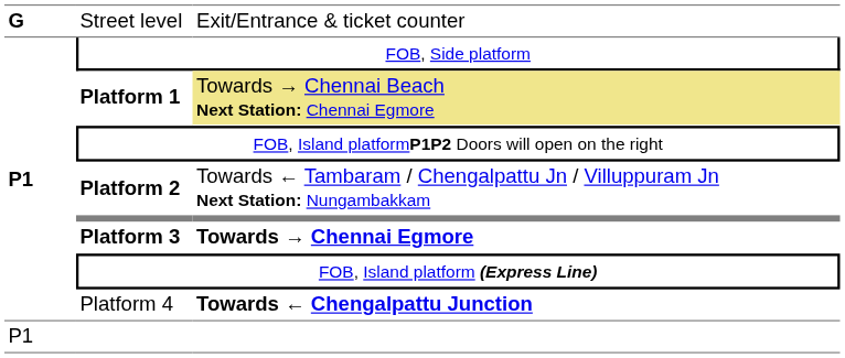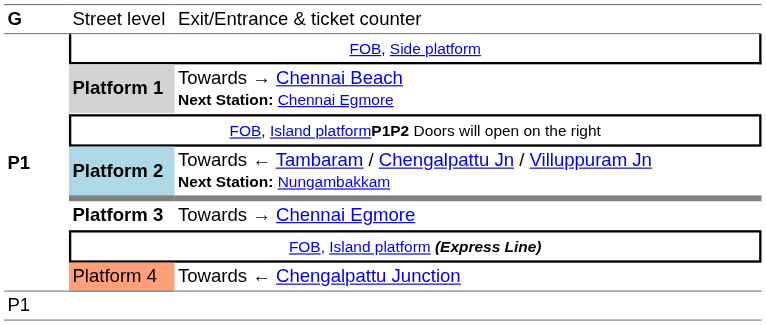Platform 1 | column 2: no background -> lightgrey background
Platform 1 | column 3: khaki background -> no background
Platform 2 | column 2: no background -> lightblue background
Platform 3 | column 3: bold -> normal
Platform 4 | column 2: no background -> lightsalmon background
Platform 4 | column 3: bold -> normal
